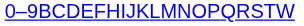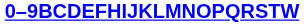row 1 | column 1: normal -> bold
